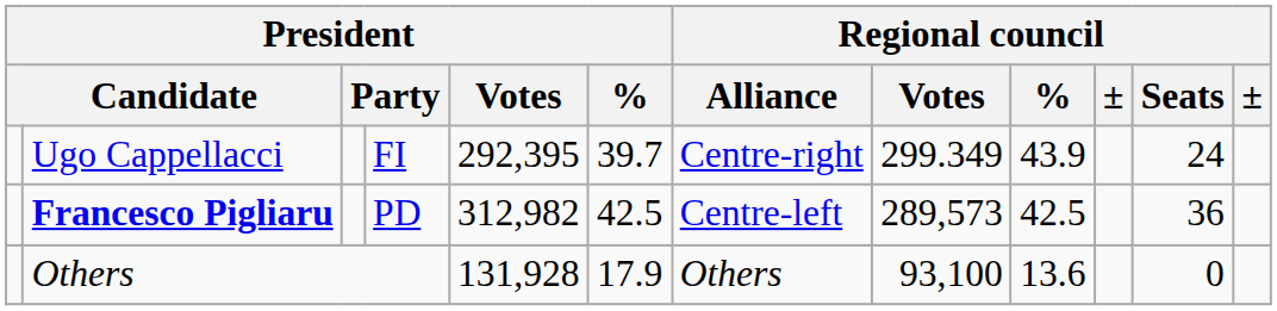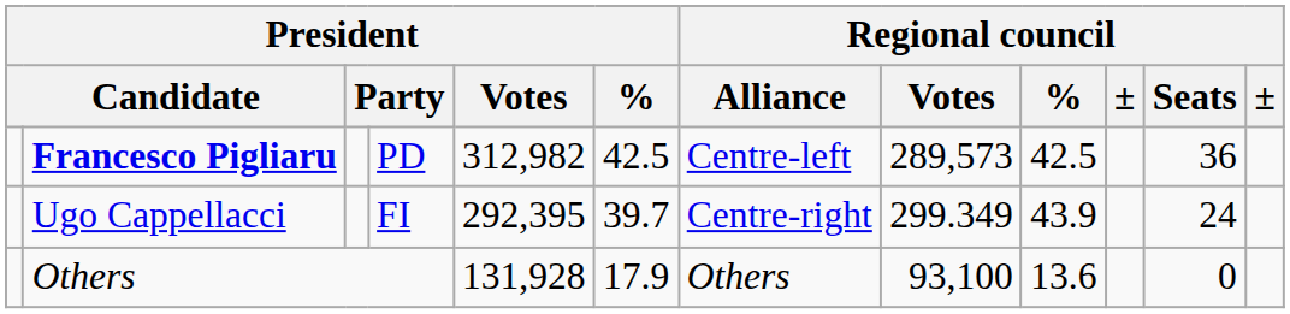rows swapped: Francesco Pigliaru <-> Ugo Cappellacci
